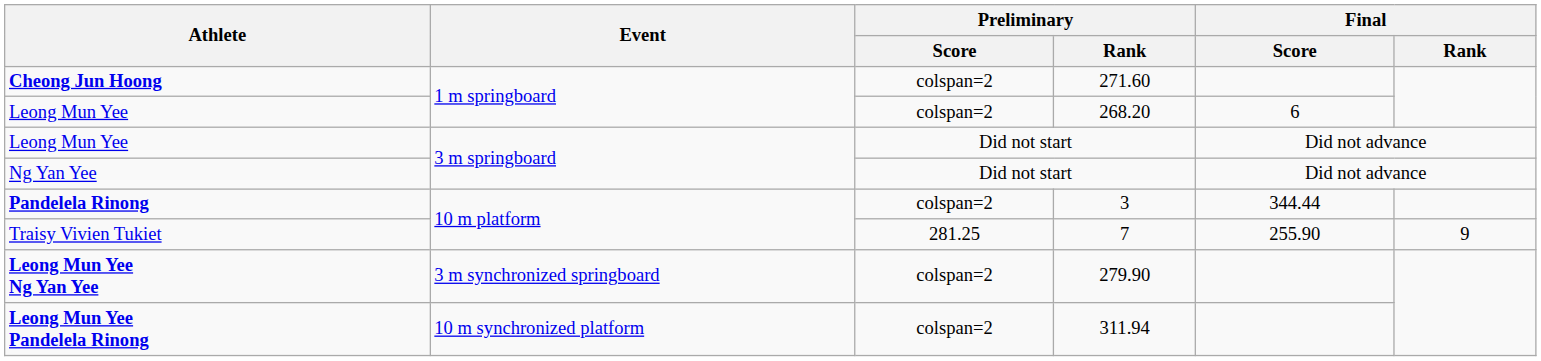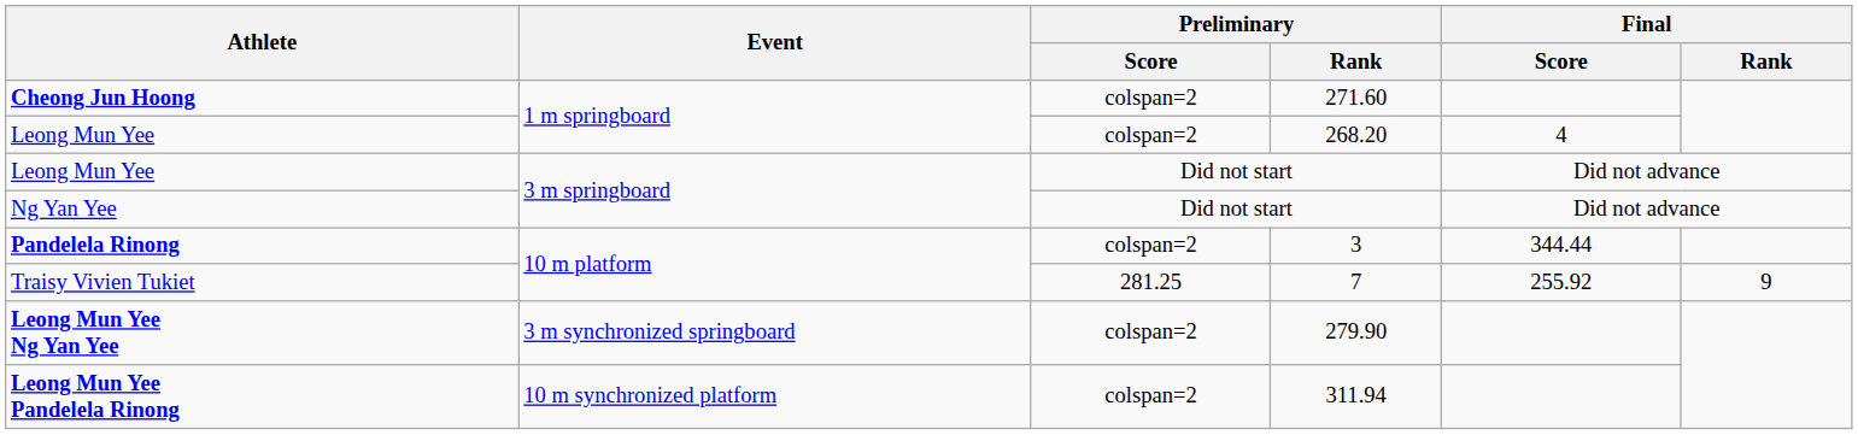Leong Mun Yee / 268.20 | Final / Score: 6 -> 4
Traisy Vivien Tukiet | Final / Score: 255.90 -> 255.92
